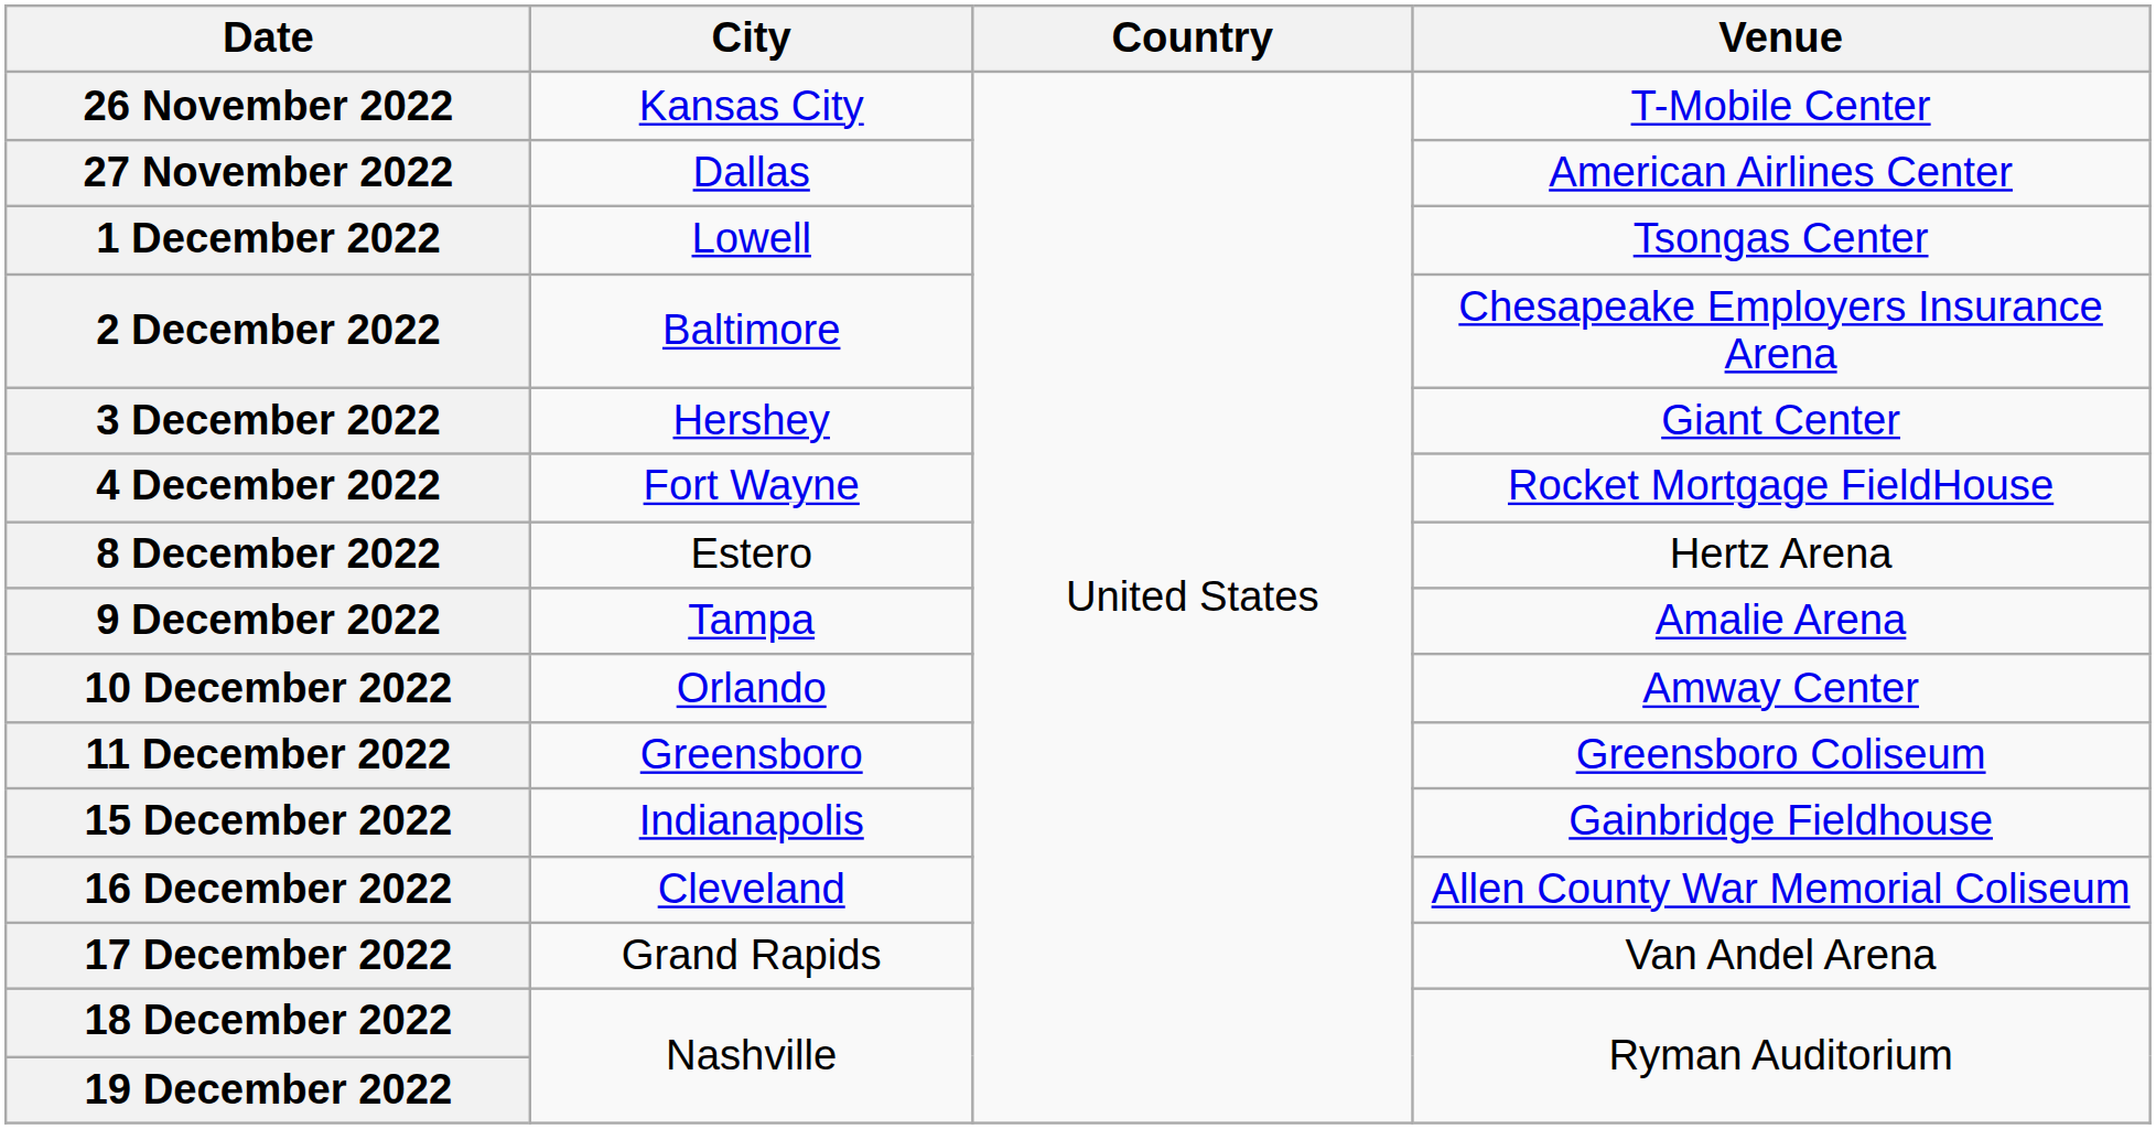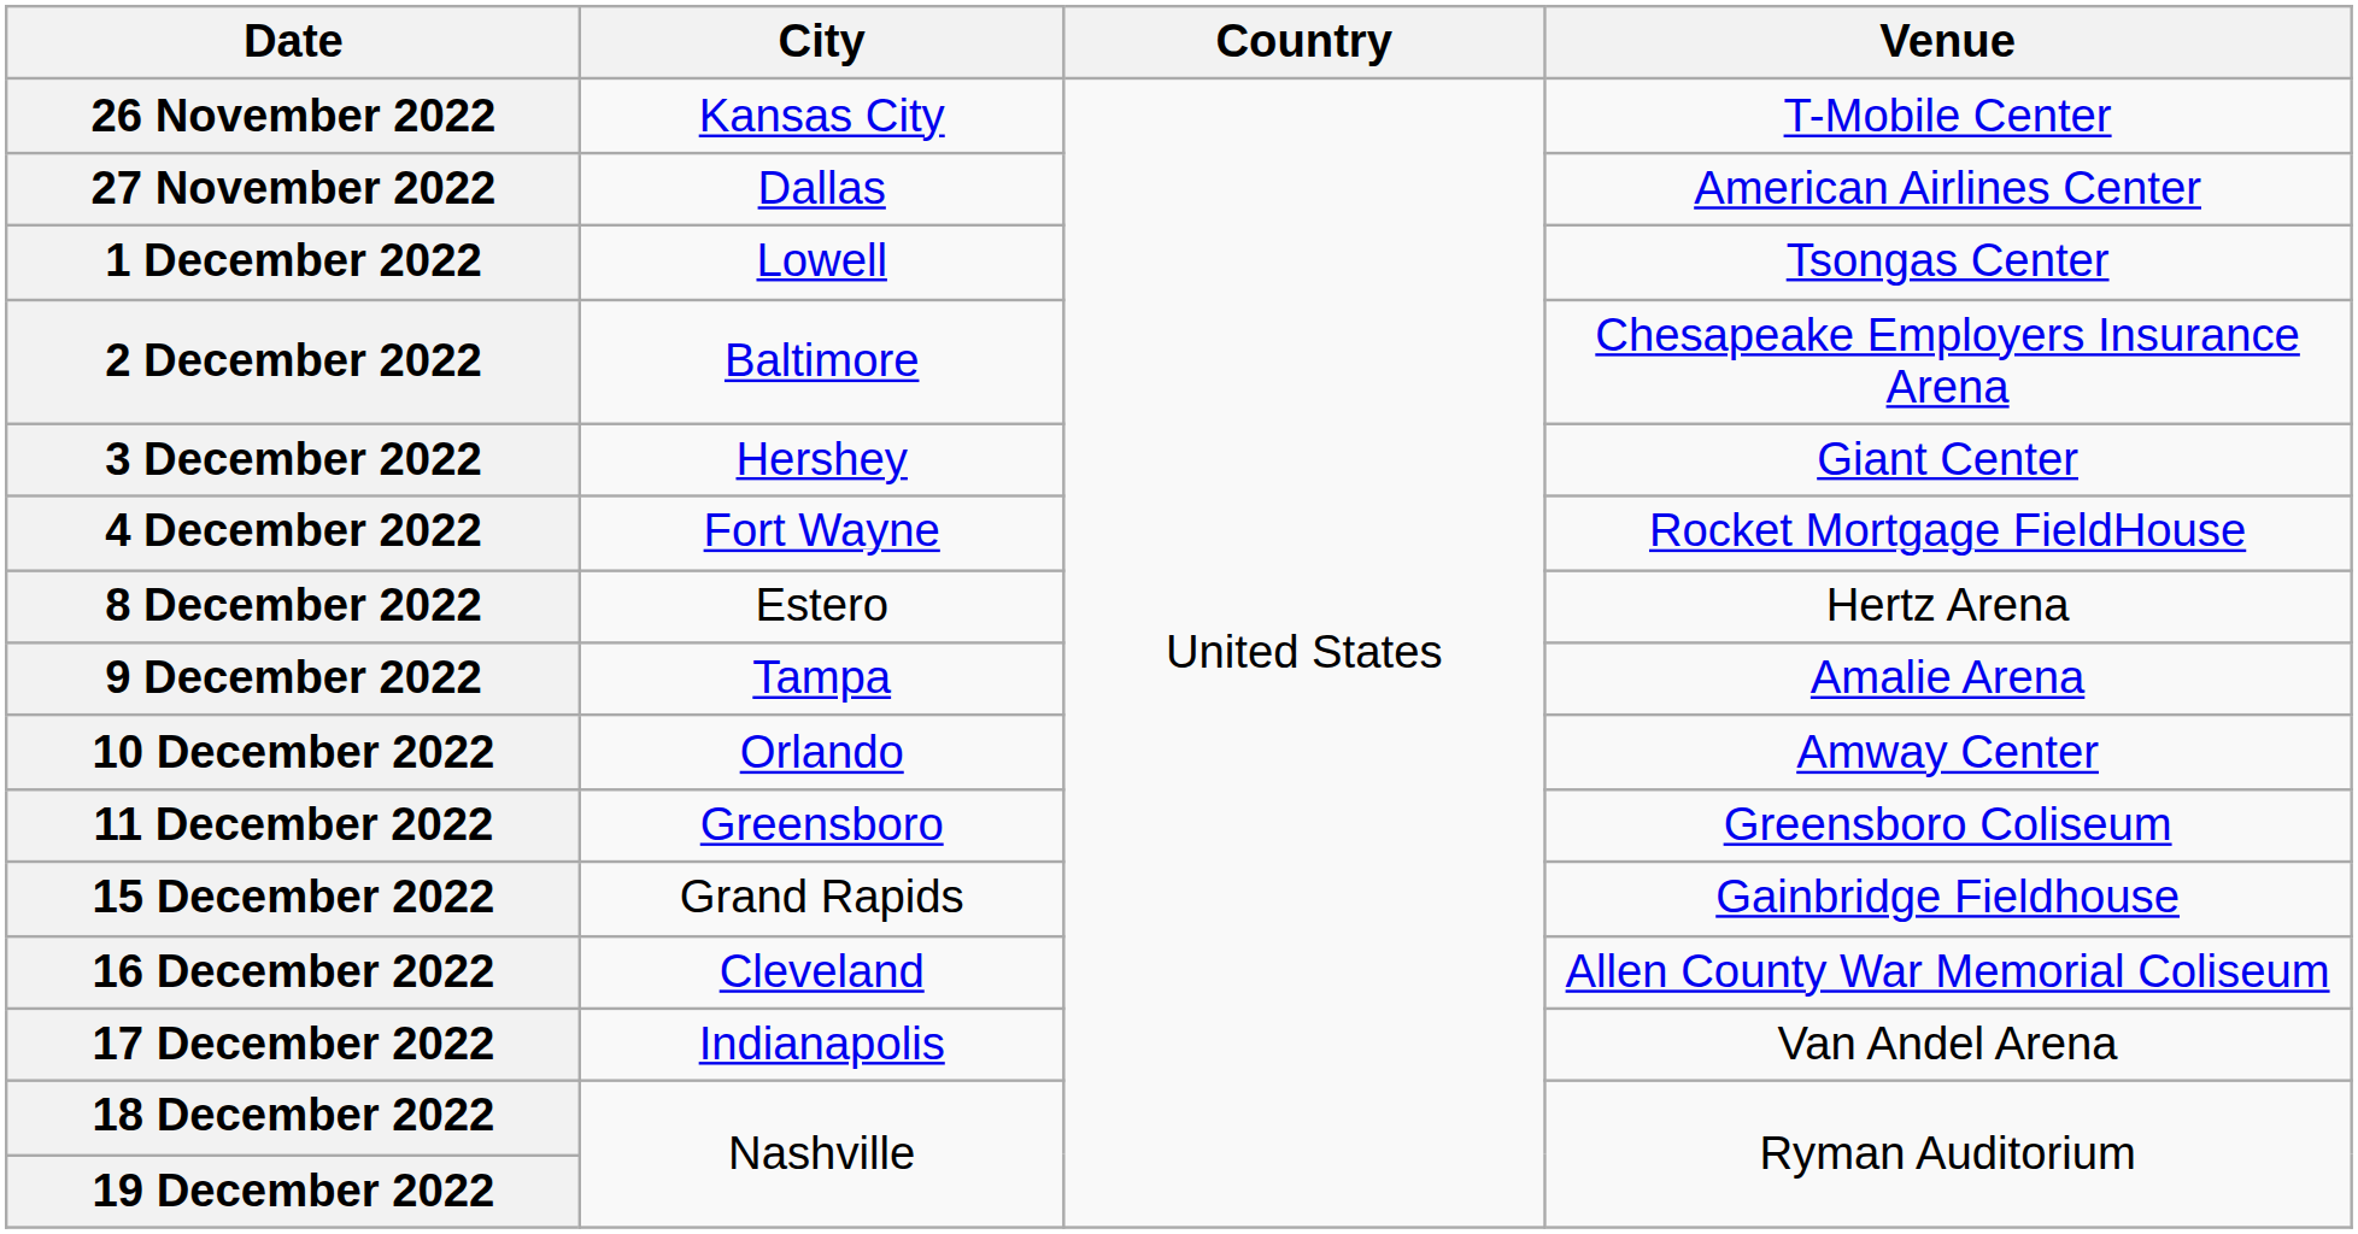15 December 2022 | City: Indianapolis -> Grand Rapids
17 December 2022 | City: Grand Rapids -> Indianapolis
